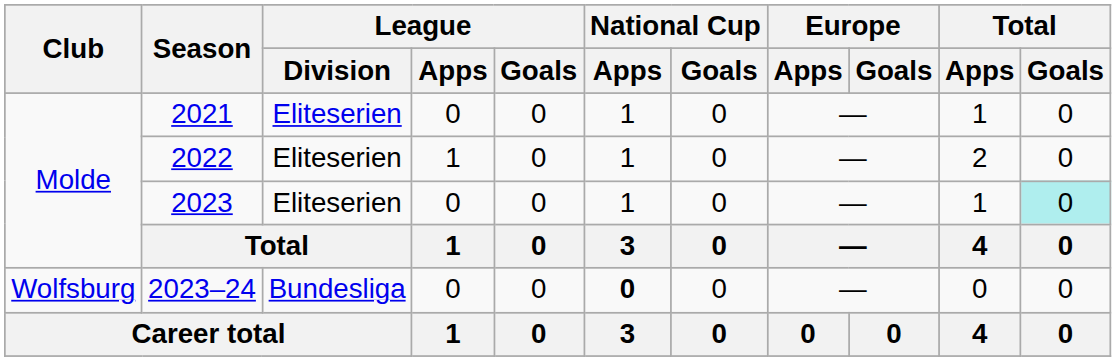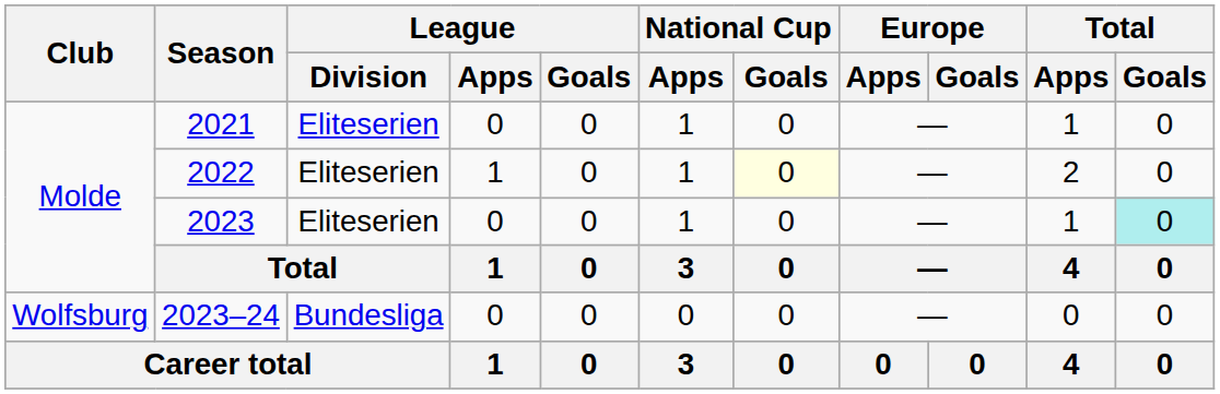2022 | National Cup / Goals: no background -> lightyellow background
2023–24 | National Cup / Apps: bold -> normal
